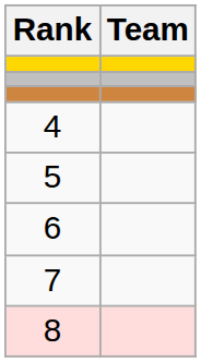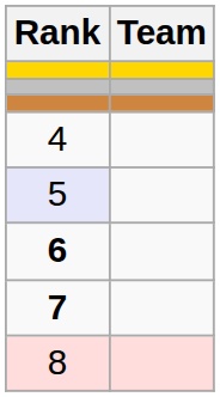row 6 | Rank: no background -> lavender background
row 7 | Rank: normal -> bold
row 8 | Rank: normal -> bold
